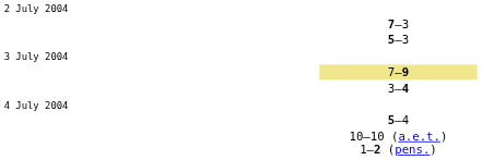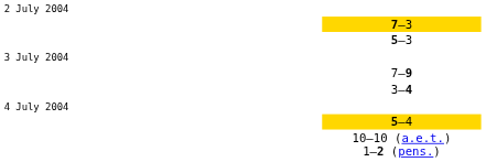7–3 | column 2: no background -> gold background
7–9 | column 2: khaki background -> no background
5–4 | column 2: no background -> gold background
